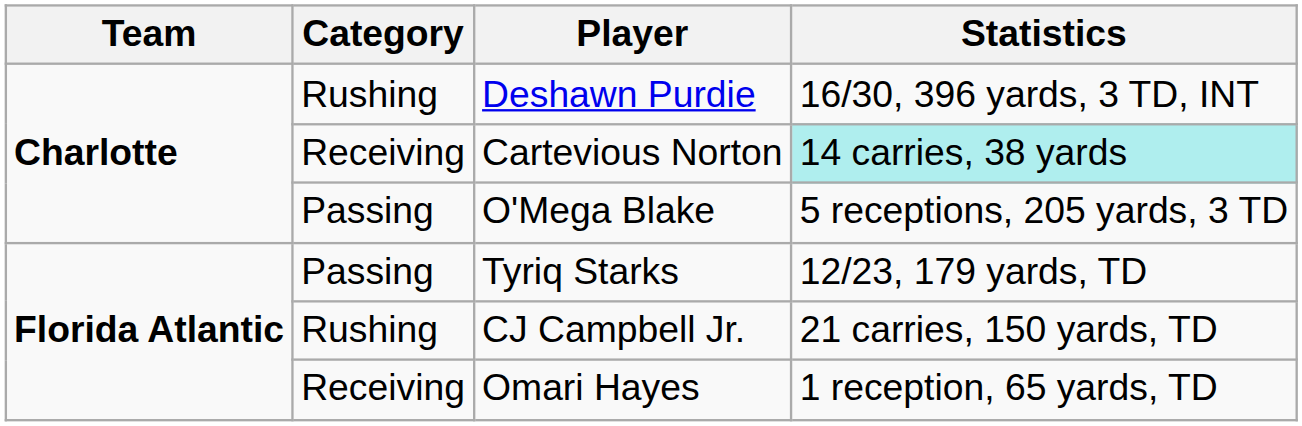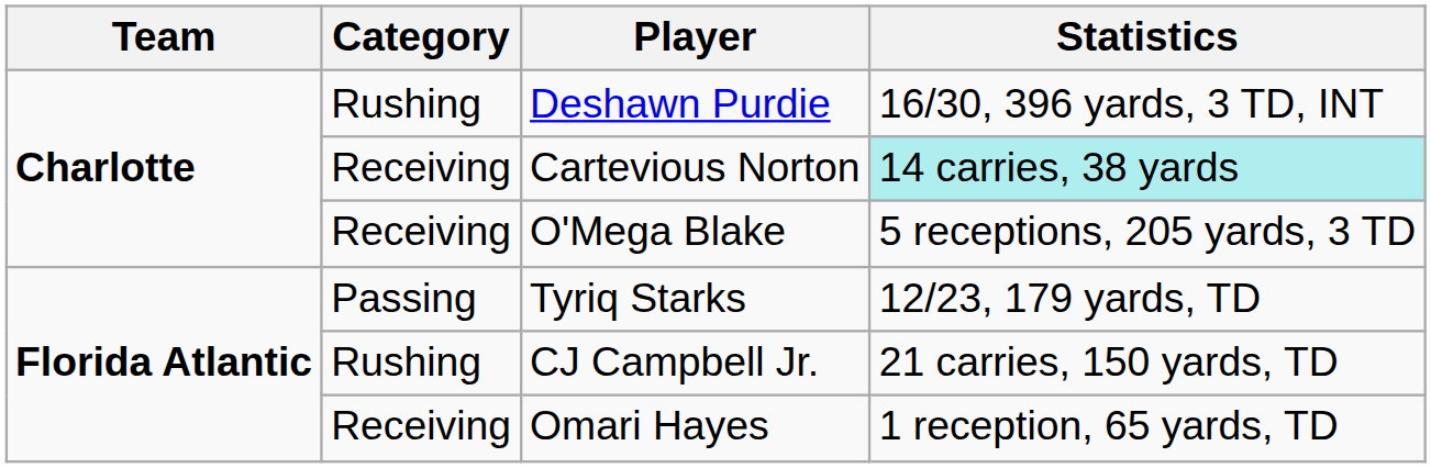O'Mega Blake | Category: Passing -> Receiving
